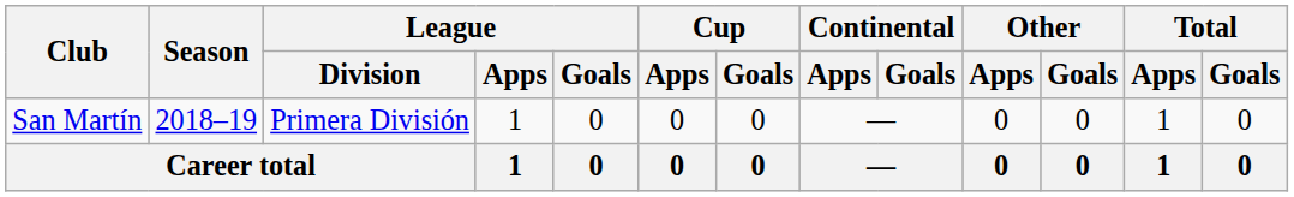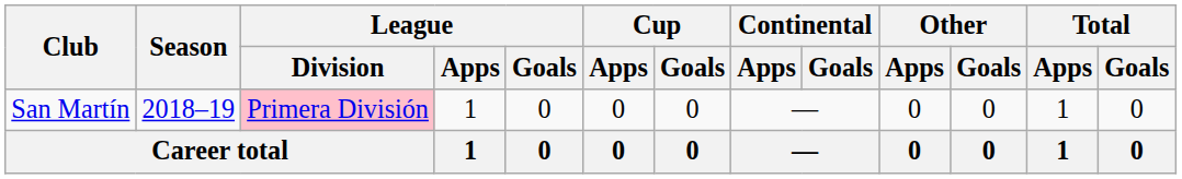San Martín | League / Division: no background -> pink background
